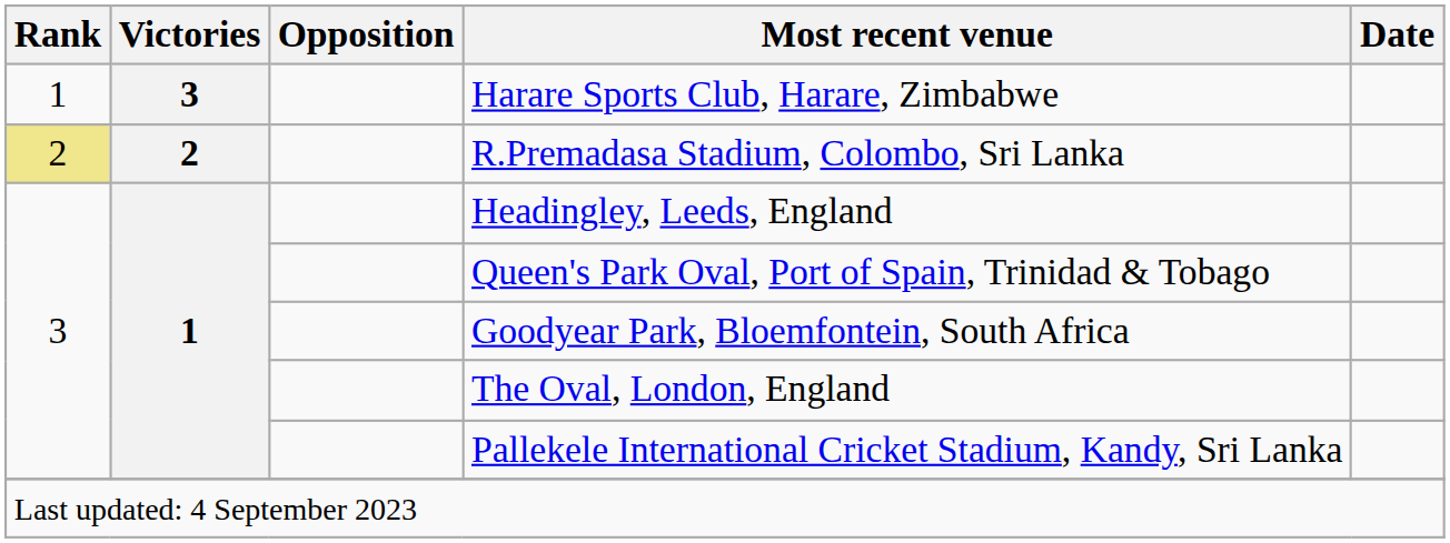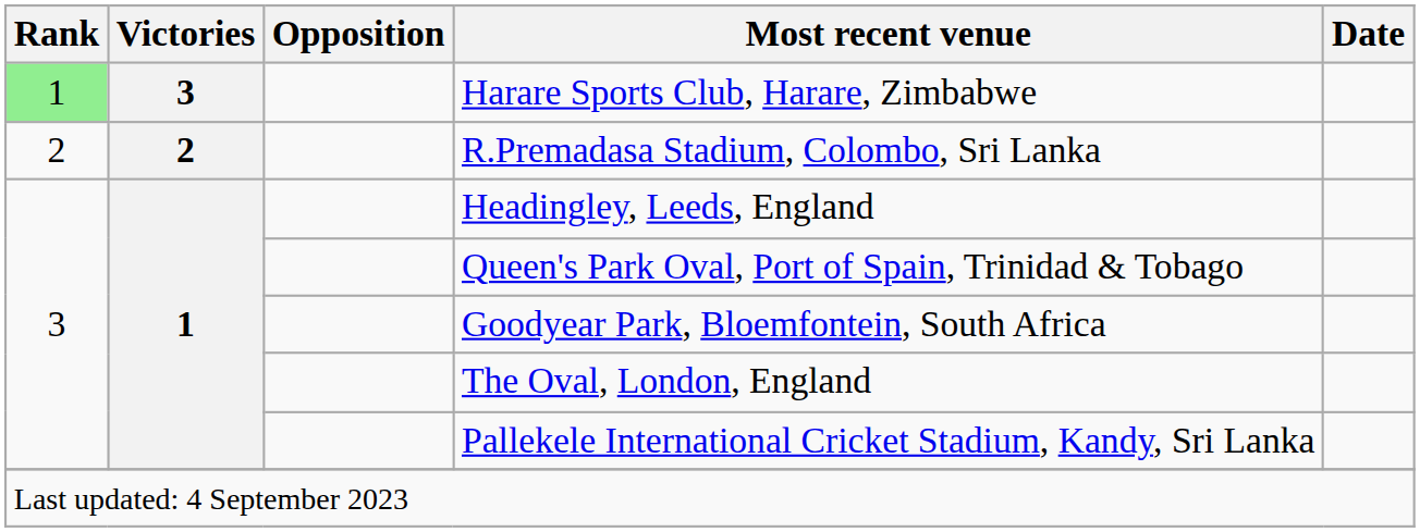Harare Sports Club, Harare, Zimbabwe | Rank: no background -> lightgreen background
R.Premadasa Stadium, Colombo, Sri Lanka | Rank: khaki background -> no background
